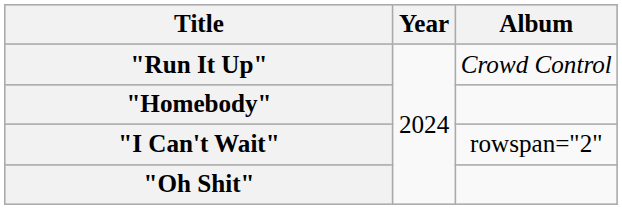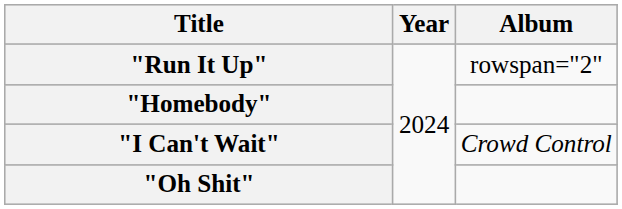"Run It Up" | Album: Crowd Control -> rowspan="2"
"I Can't Wait" | Album: rowspan="2" -> Crowd Control
